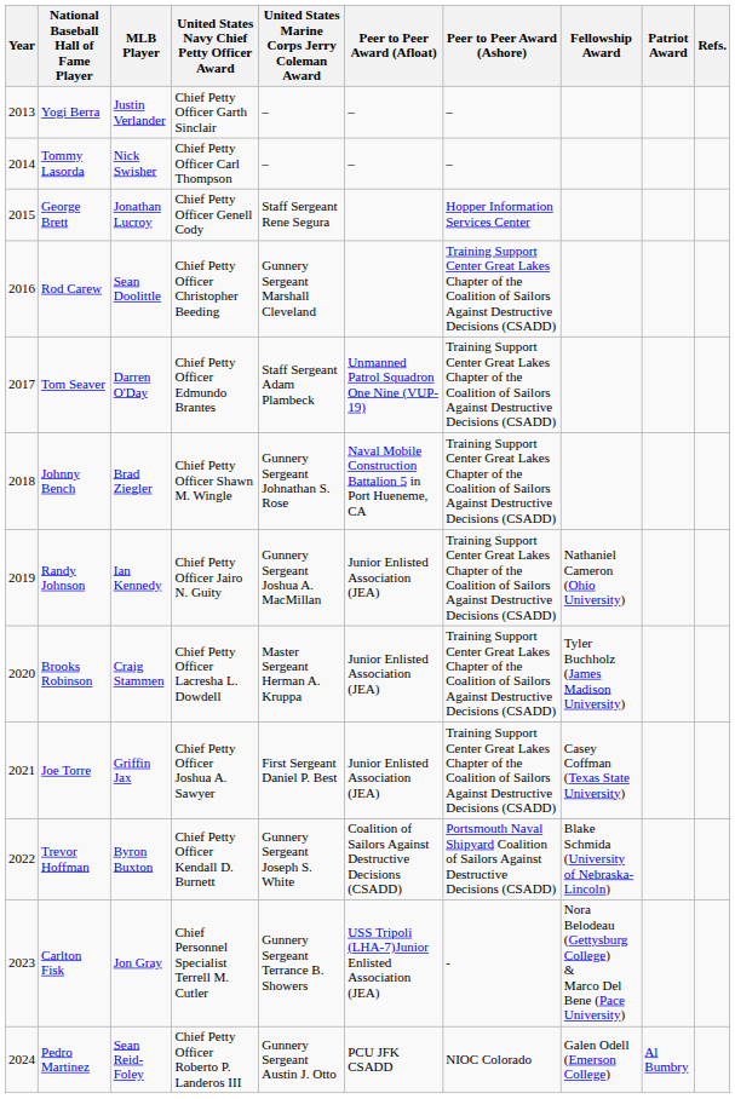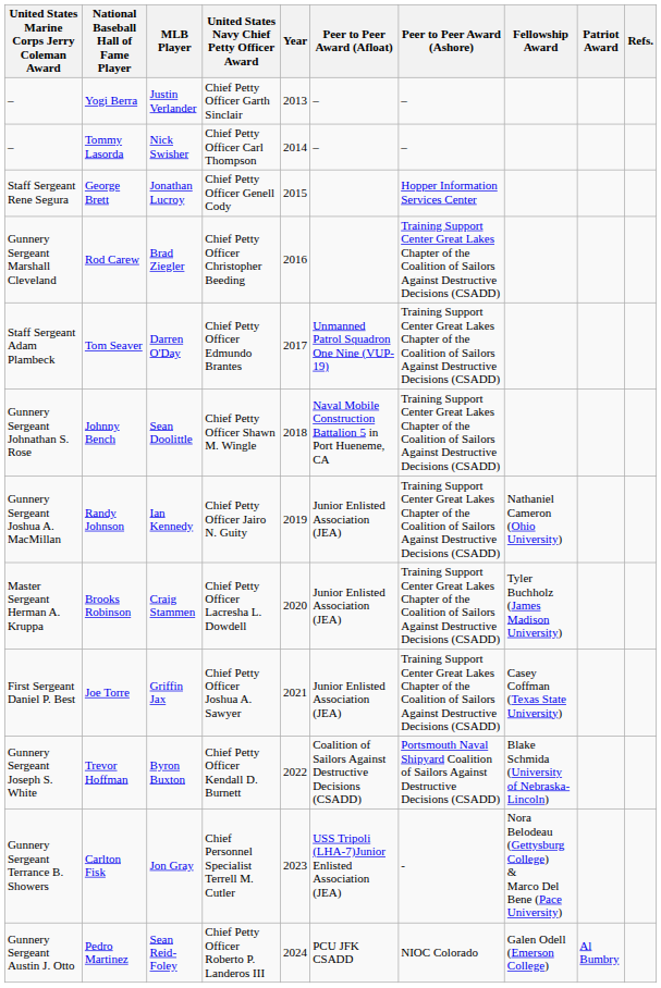columns swapped: Year <-> United States Marine Corps Jerry Coleman Award
Rod Carew | MLB Player: Sean Doolittle -> Brad Ziegler
Johnny Bench | MLB Player: Brad Ziegler -> Sean Doolittle
